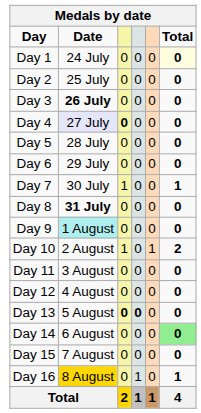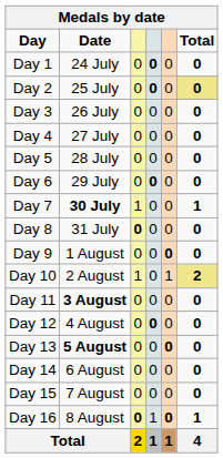Day 1 | column 4: normal -> bold
Day 1 | Total: lightyellow background -> no background
Day 2 | column 4: normal -> bold
Day 2 | Total: no background -> khaki background
Day 3 | Date: bold -> normal
Day 4 | Date: lavender background -> no background
Day 4 | column 3: bold -> normal
Day 6 | column 4: normal -> bold
Day 7 | Date: normal -> bold
Day 8 | Date: bold -> normal
Day 8 | column 3: normal -> bold
Day 9 | Date: paleturquoise background -> no background
Day 9 | column 5: normal -> bold
Day 10 | Total: no background -> khaki background
Day 11 | Date: normal -> bold
Day 12 | column 4: normal -> bold
Day 13 | Date: normal -> bold
Day 13 | column 3: bold -> normal
Day 13 | column 4: bold -> normal
Day 13 | column 5: normal -> bold
Day 14 | Total: lightgreen background -> no background
Day 16 | Date: gold background -> no background
Day 16 | column 3: normal -> bold
Day 16 | column 5: normal -> bold
